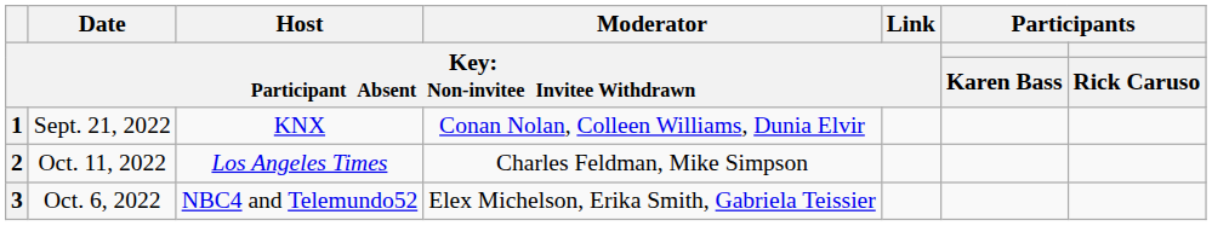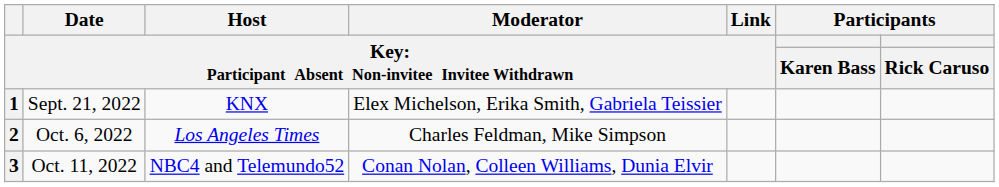1 | column 4: Conan Nolan, Colleen Williams, Dunia Elvir -> Elex Michelson, Erika Smith, Gabriela Teissier
2 | column 2: Oct. 11, 2022 -> Oct. 6, 2022
3 | column 2: Oct. 6, 2022 -> Oct. 11, 2022
3 | column 4: Elex Michelson, Erika Smith, Gabriela Teissier -> Conan Nolan, Colleen Williams, Dunia Elvir
